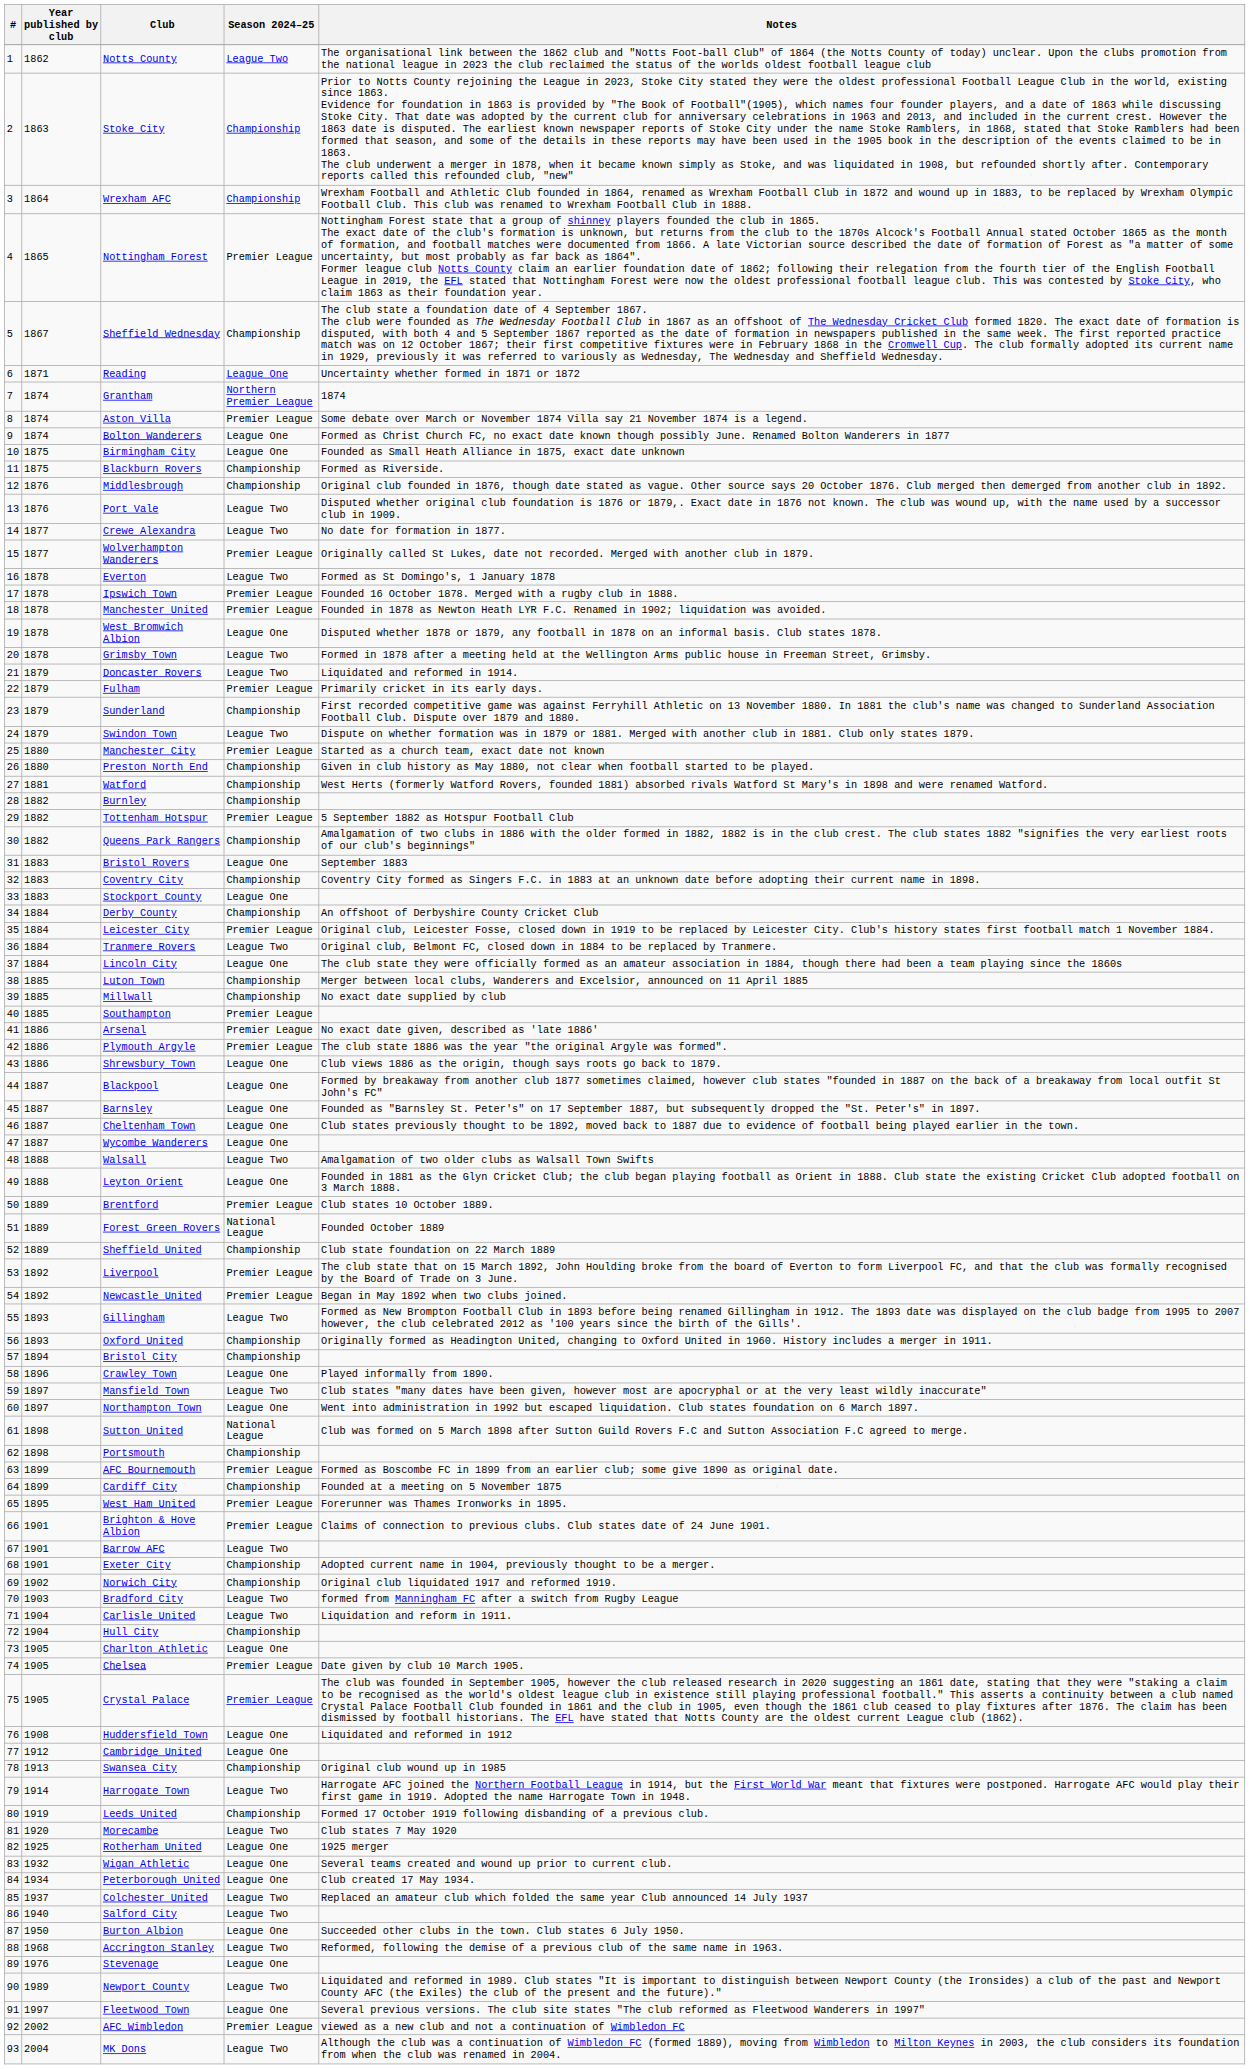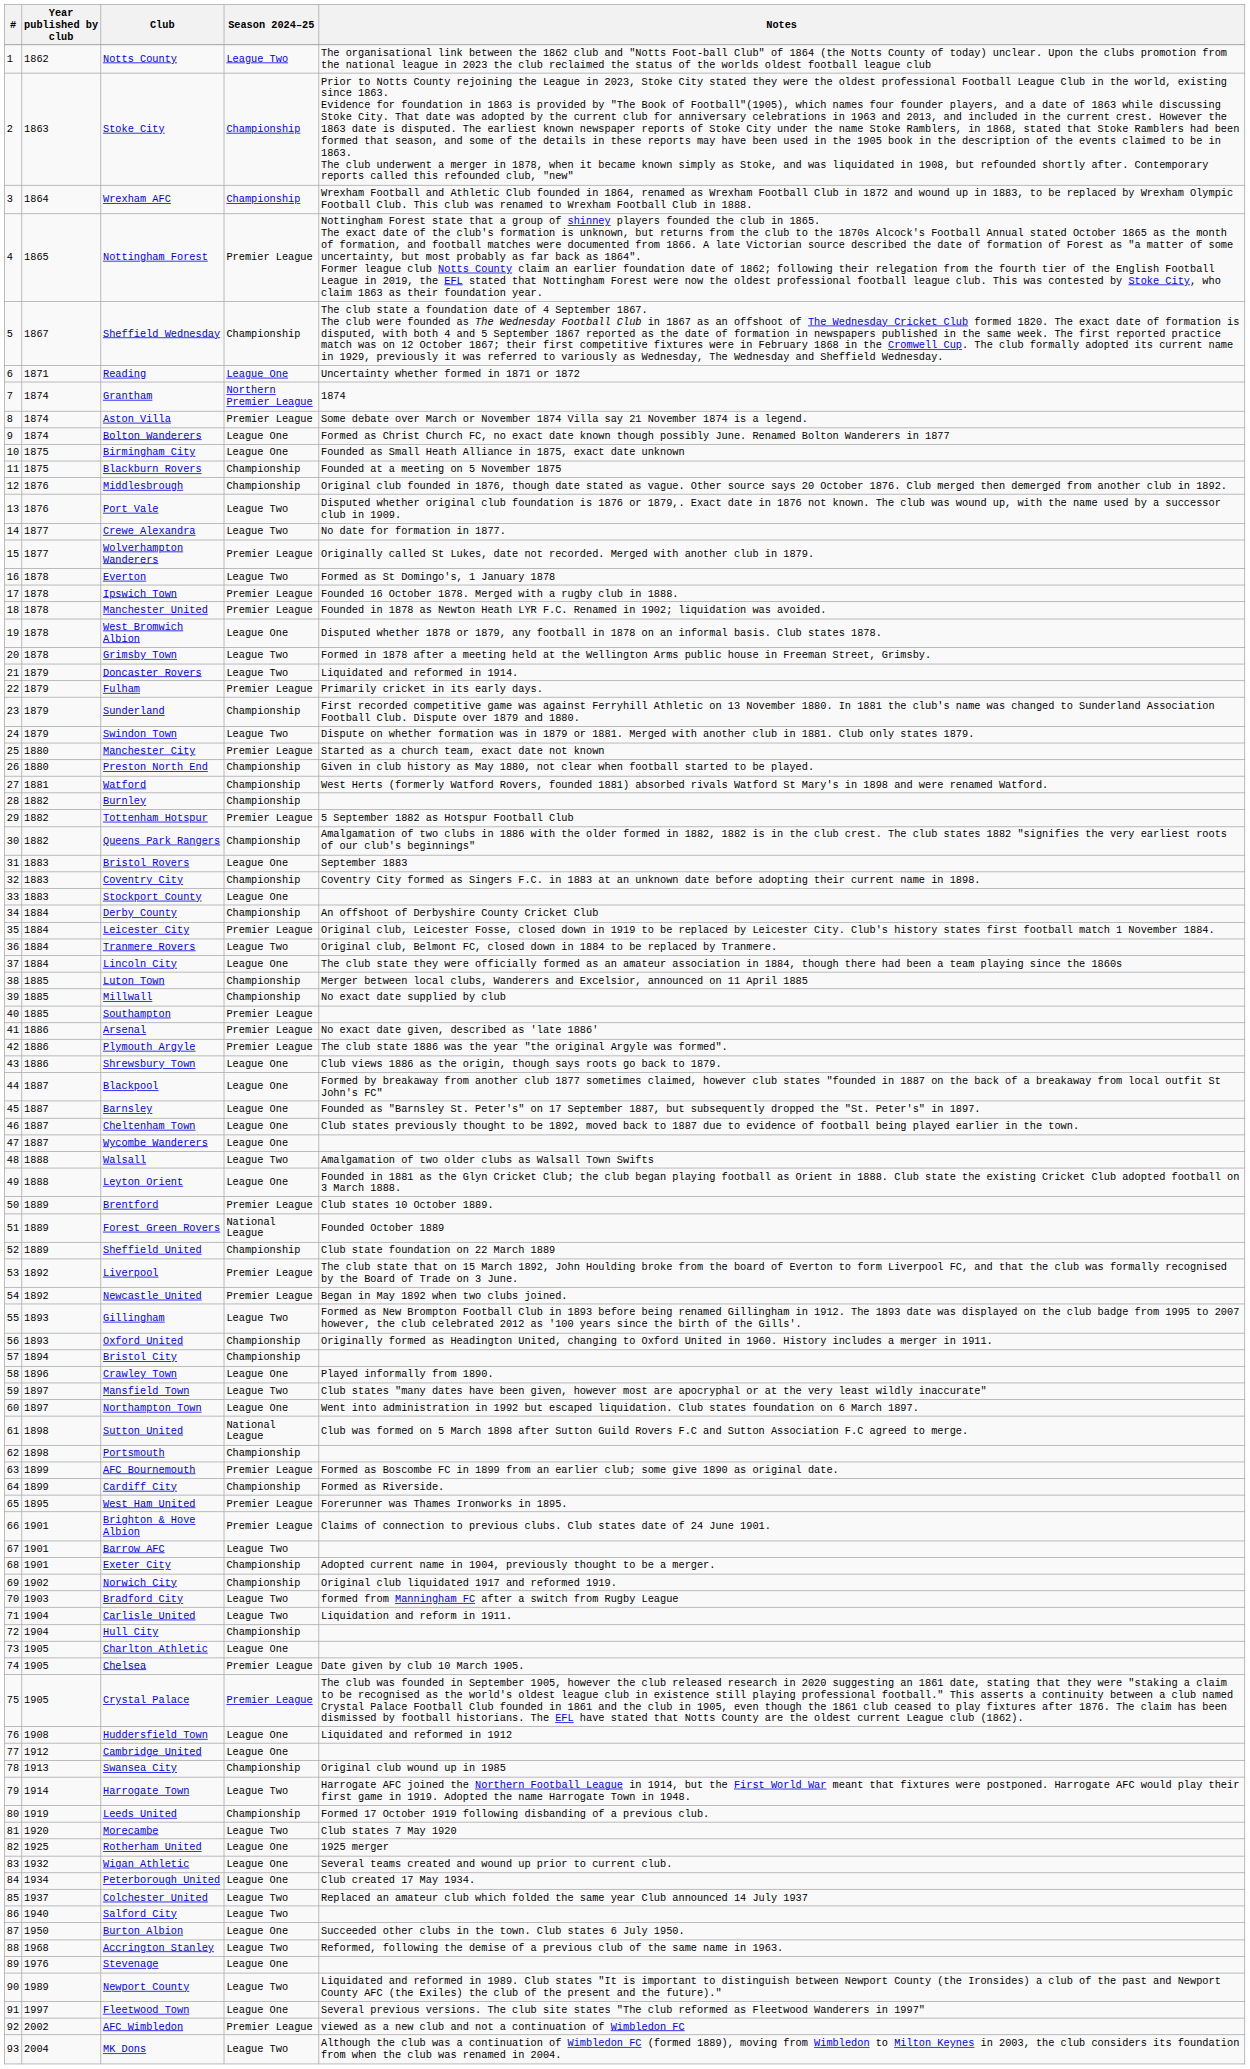Blackburn Rovers | Notes: Formed as Riverside. -> Founded at a meeting on 5 November 1875
Cardiff City | Notes: Founded at a meeting on 5 November 1875 -> Formed as Riverside.
